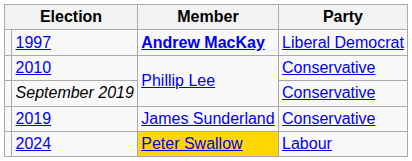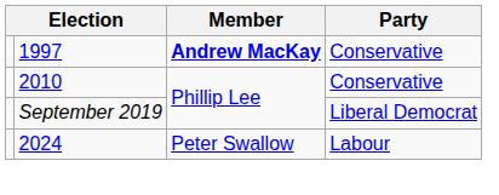1997 | Party: Liberal Democrat -> Conservative
September 2019 | Party: Conservative -> Liberal Democrat
- row: 2019 | James Sunderland | Conservative
2024 | Member: gold background -> no background
